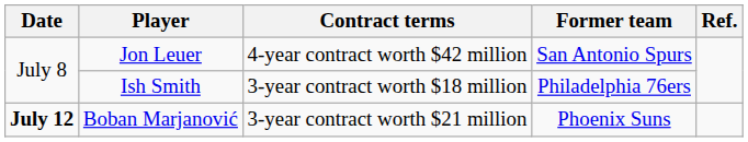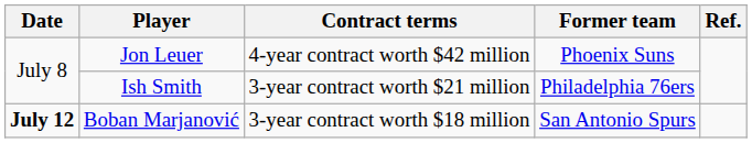Jon Leuer | Former team: San Antonio Spurs -> Phoenix Suns
Ish Smith | Contract terms: 3-year contract worth $18 million -> 3-year contract worth $21 million
Boban Marjanović | Contract terms: 3-year contract worth $21 million -> 3-year contract worth $18 million
Boban Marjanović | Former team: Phoenix Suns -> San Antonio Spurs
